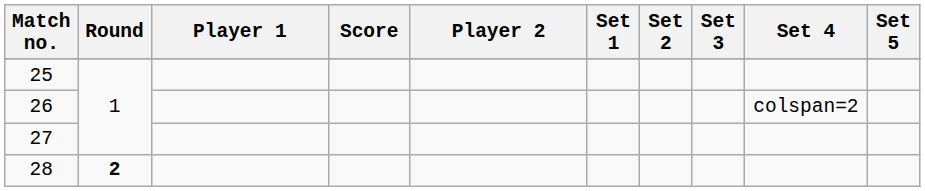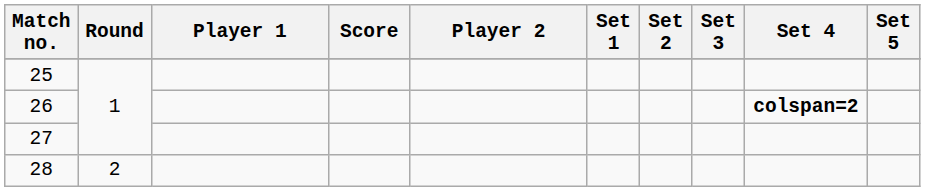26 | Set 4: normal -> bold
28 | Round: bold -> normal
